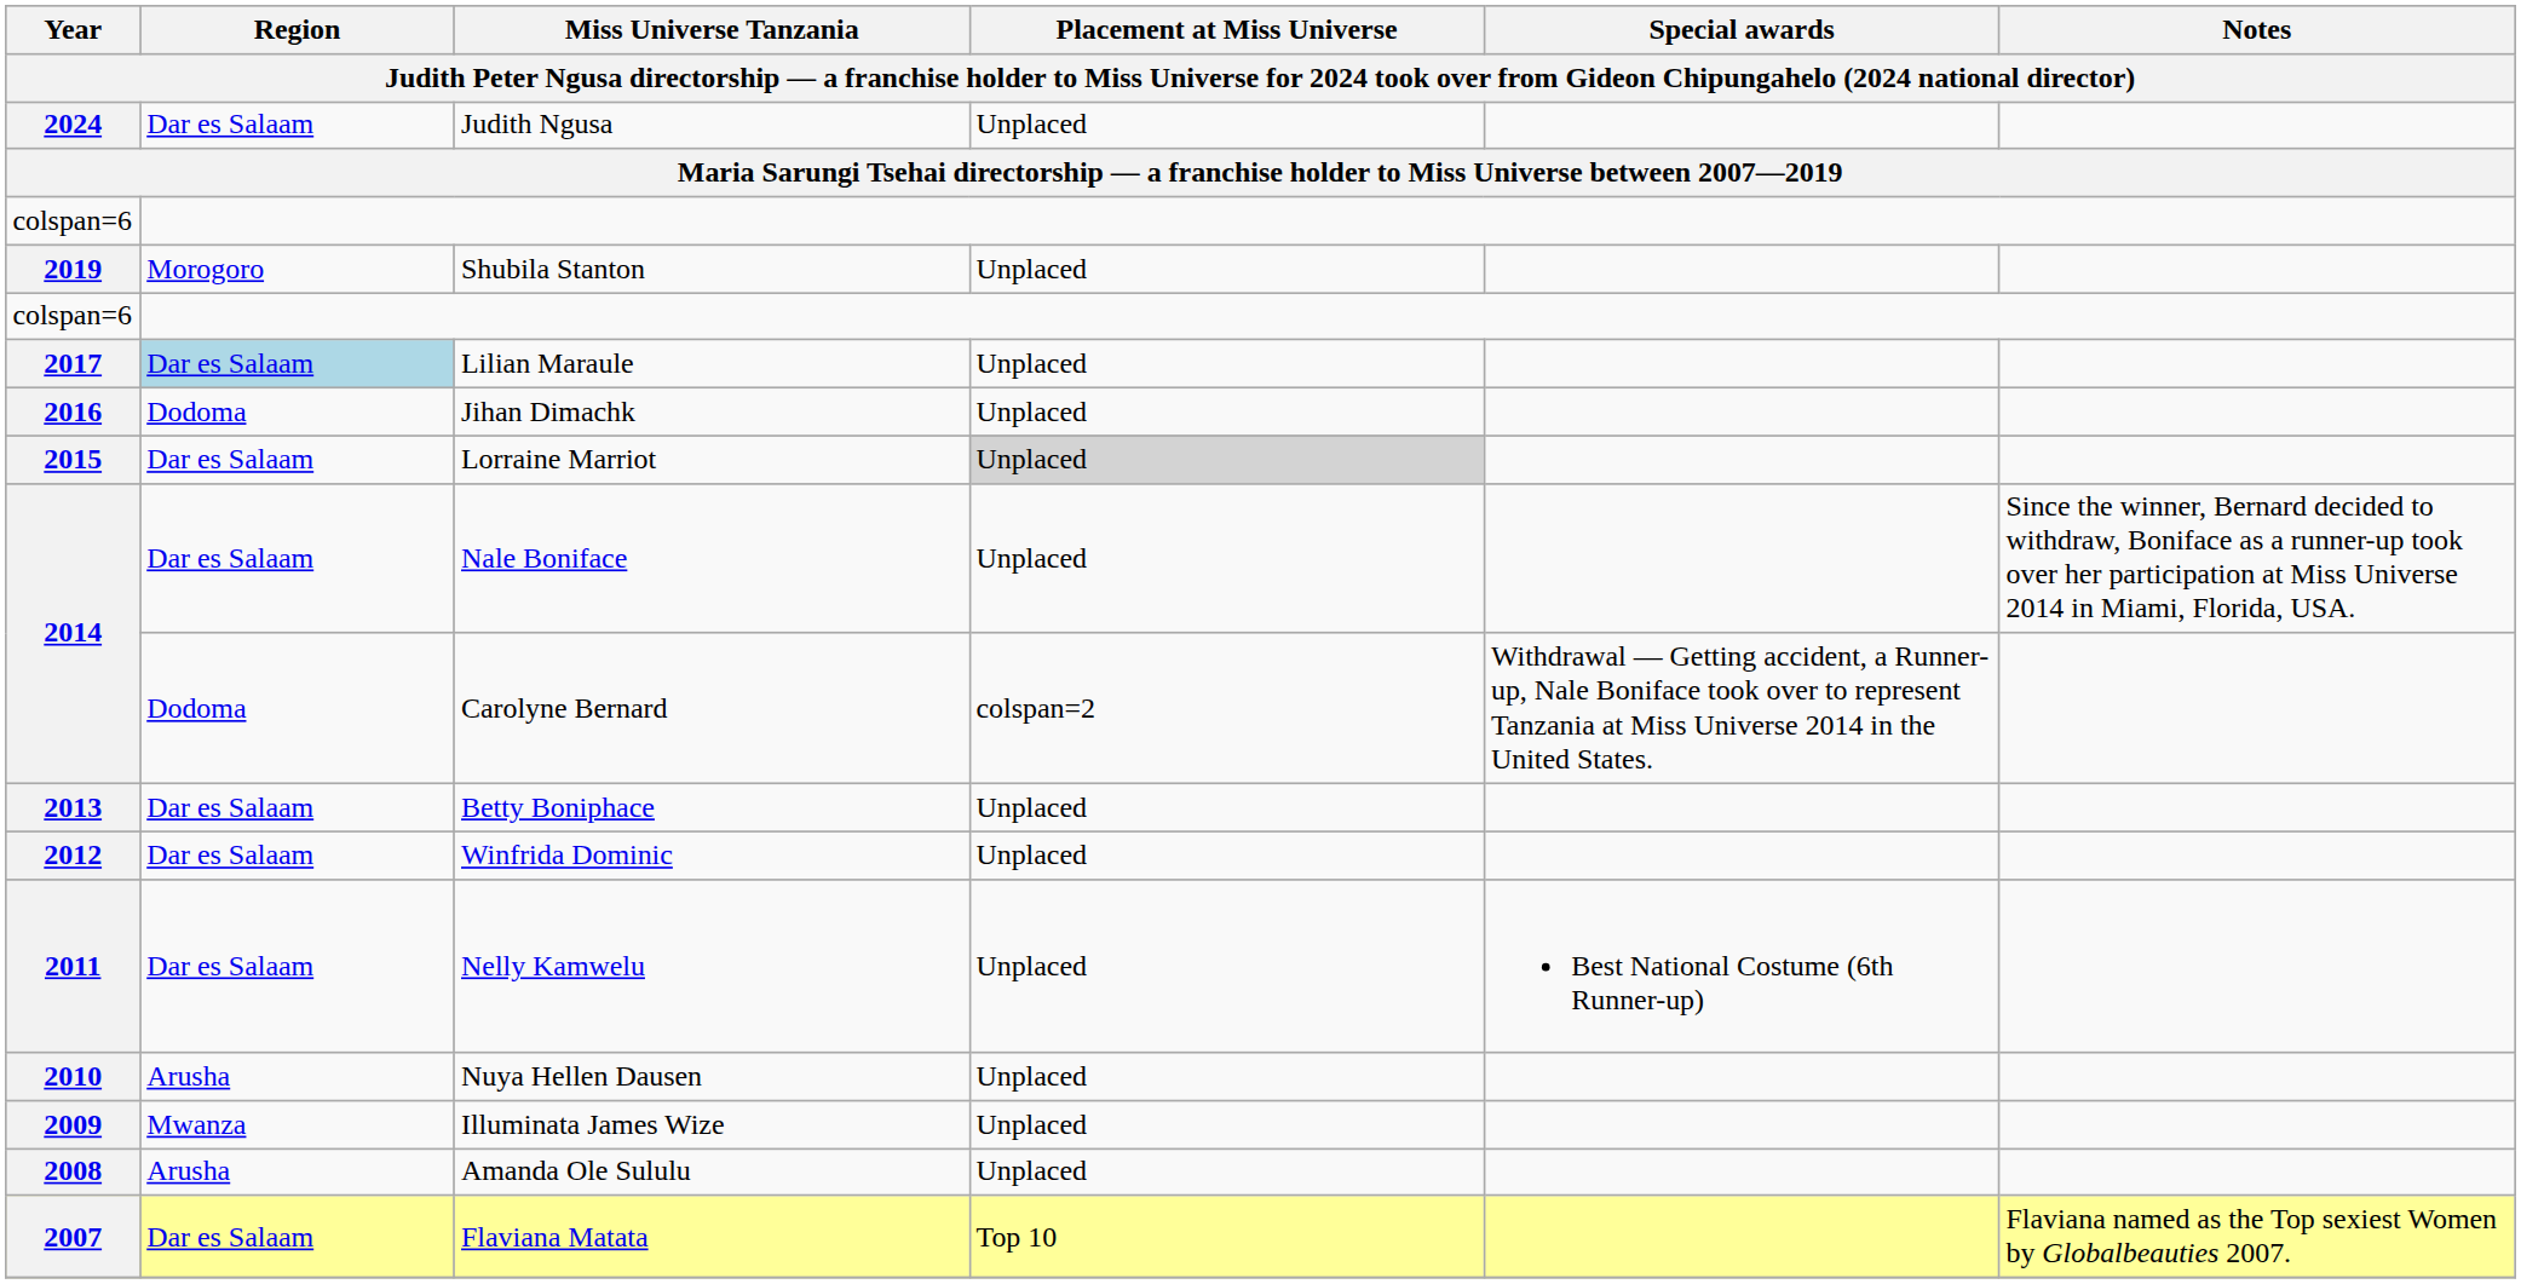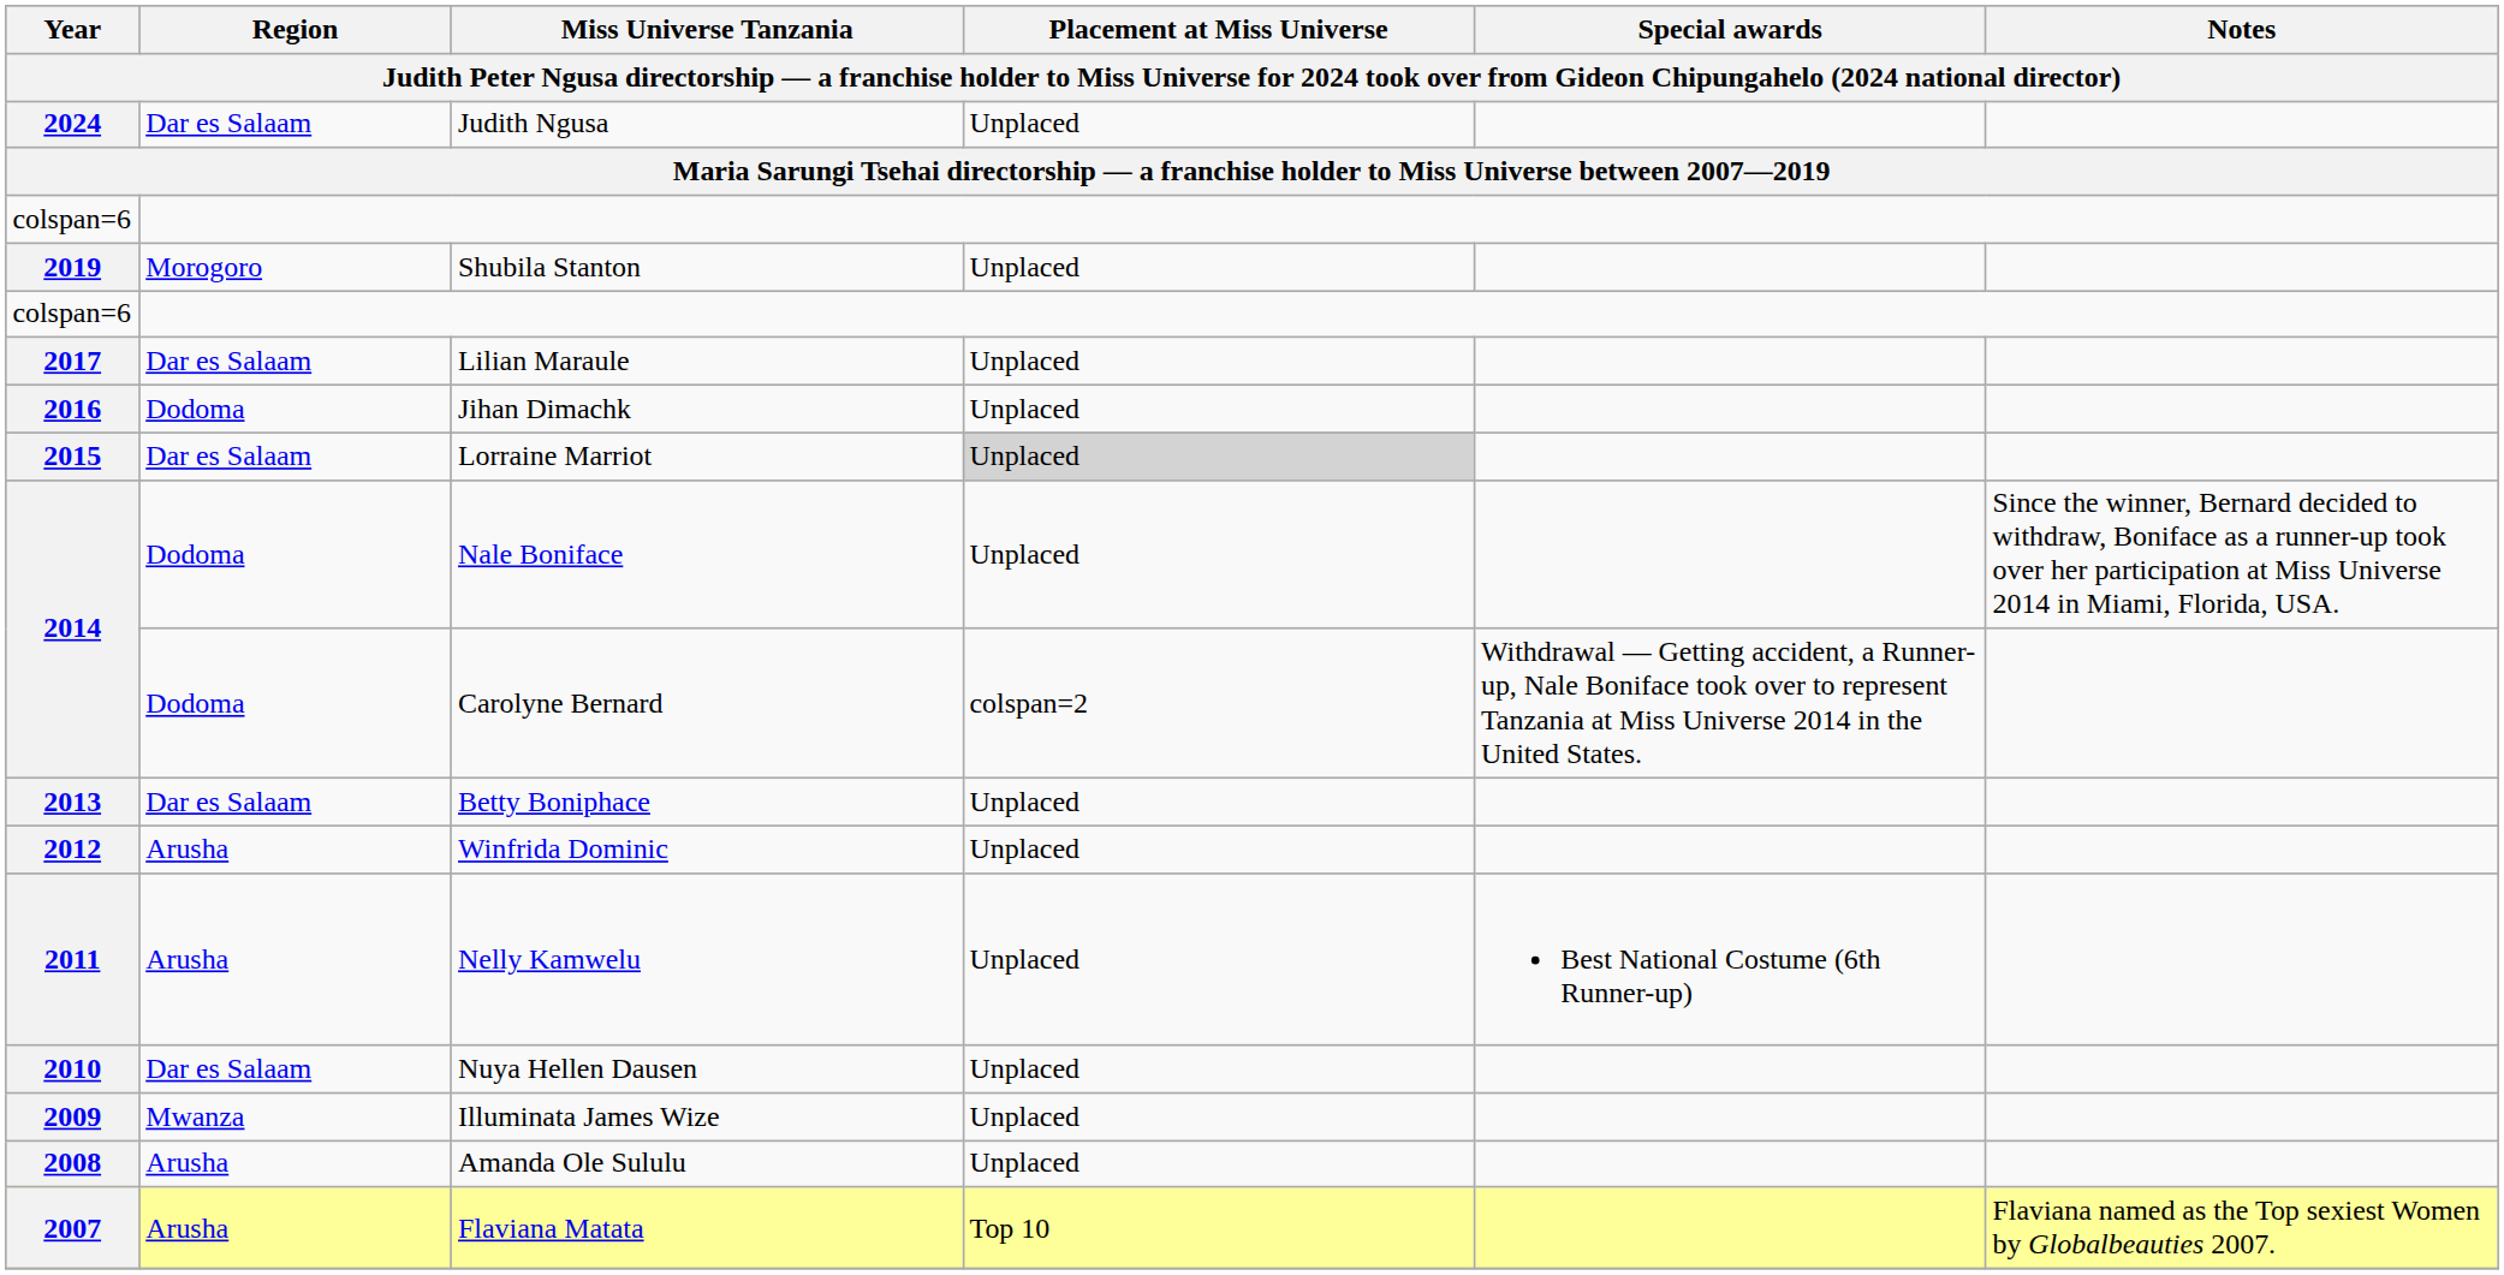Lilian Maraule | Region: lightblue background -> no background
Nale Boniface | Region: Dar es Salaam -> Dodoma
Winfrida Dominic | Region: Dar es Salaam -> Arusha
Nelly Kamwelu | Region: Dar es Salaam -> Arusha
Nuya Hellen Dausen | Region: Arusha -> Dar es Salaam
Flaviana Matata | Region: Dar es Salaam -> Arusha
